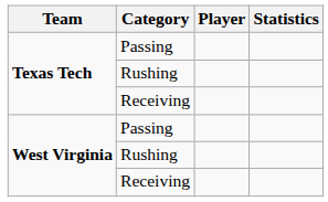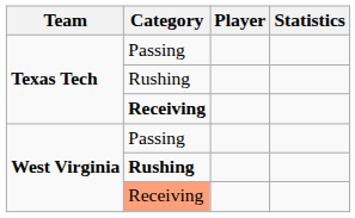Texas Tech / Receiving | Category: normal -> bold
West Virginia / Rushing | Category: normal -> bold
West Virginia / Receiving | Category: no background -> lightsalmon background
